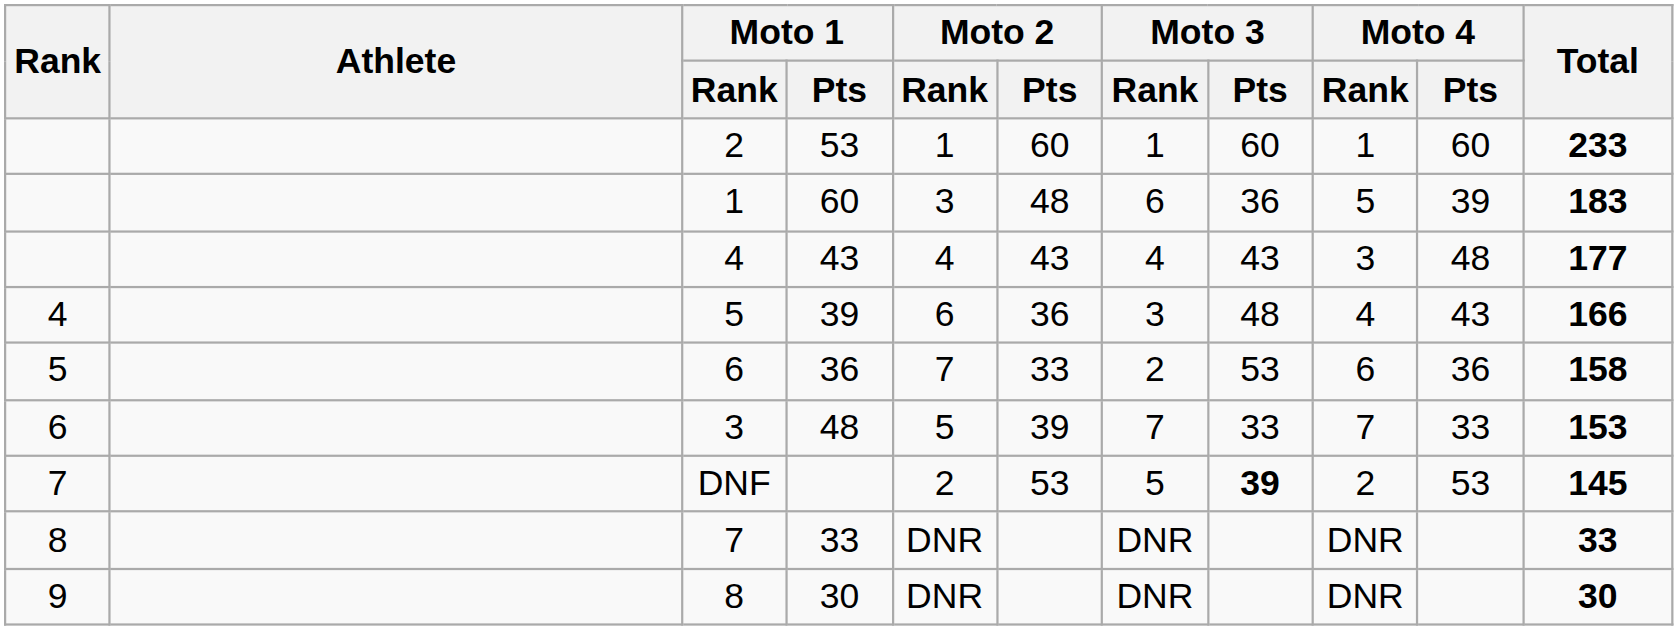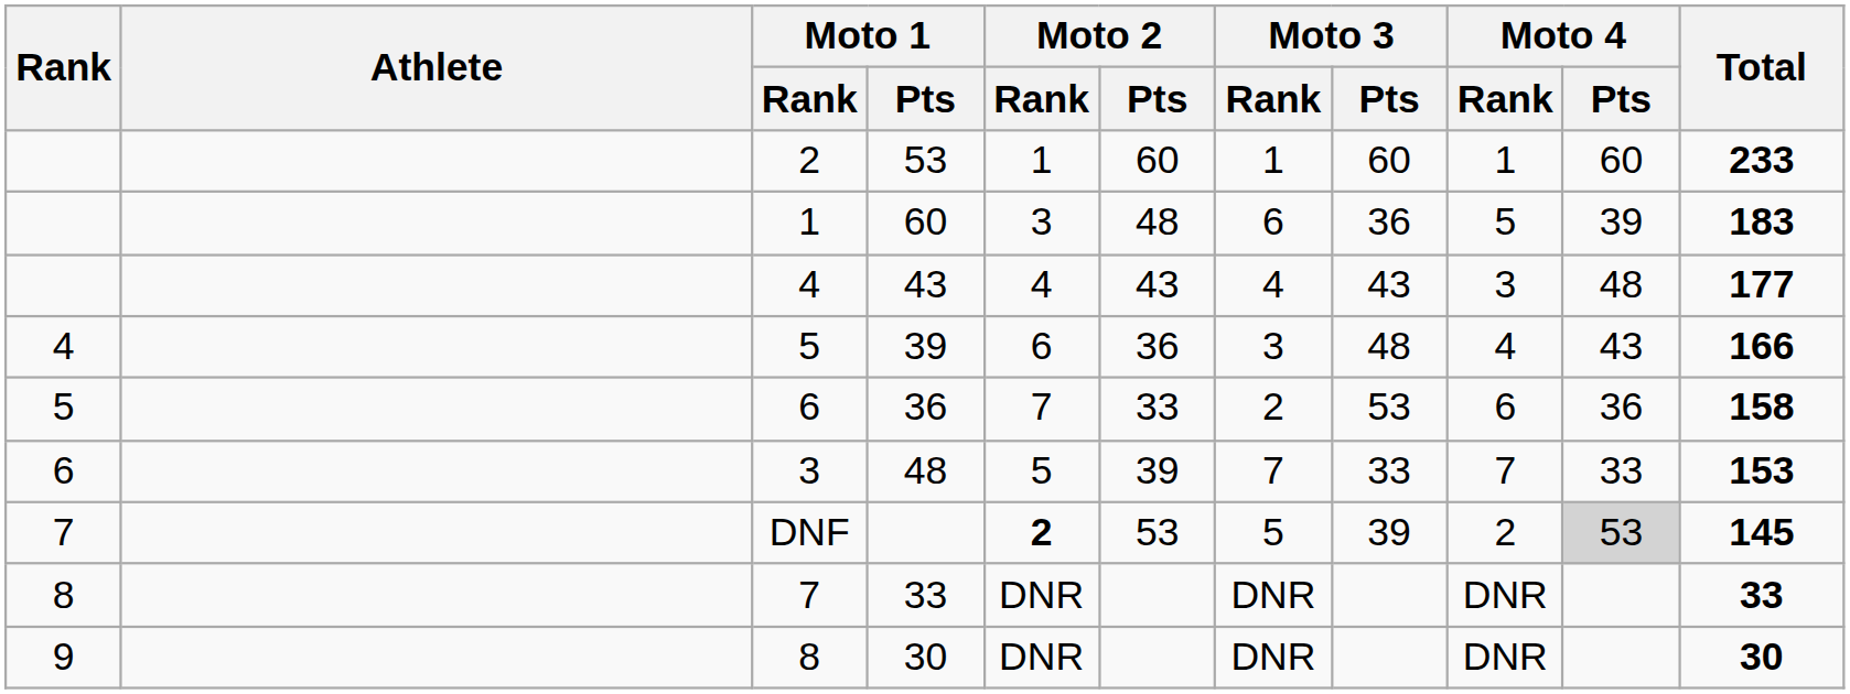DNF | Moto 2 / Rank: normal -> bold
DNF | Moto 3 / Pts: bold -> normal
DNF | Moto 4 / Pts: no background -> lightgrey background
